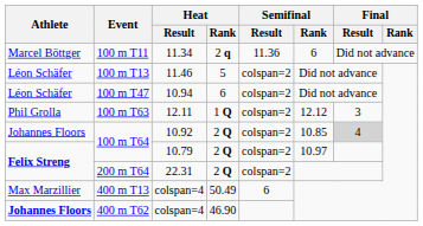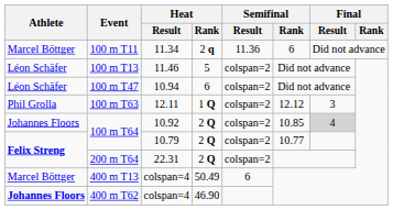100 m T64 / 10.79 | Semifinal / Rank: 10.97 -> 10.77
400 m T13 | Athlete: Max Marzillier -> Marcel Böttger
